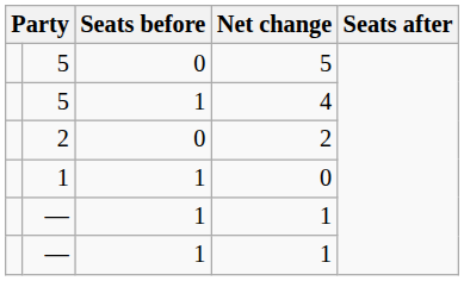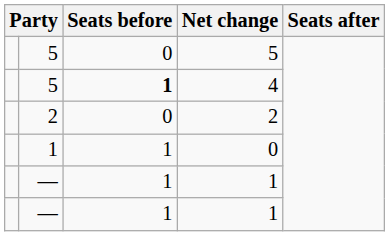4 | Seats before: normal -> bold
